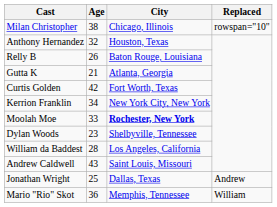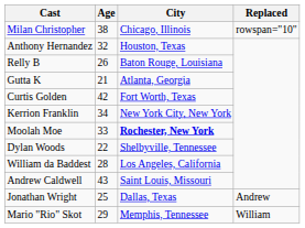Dylan Woods | Age: 23 -> 22
Mario "Rio" Skot | Age: 36 -> 29
